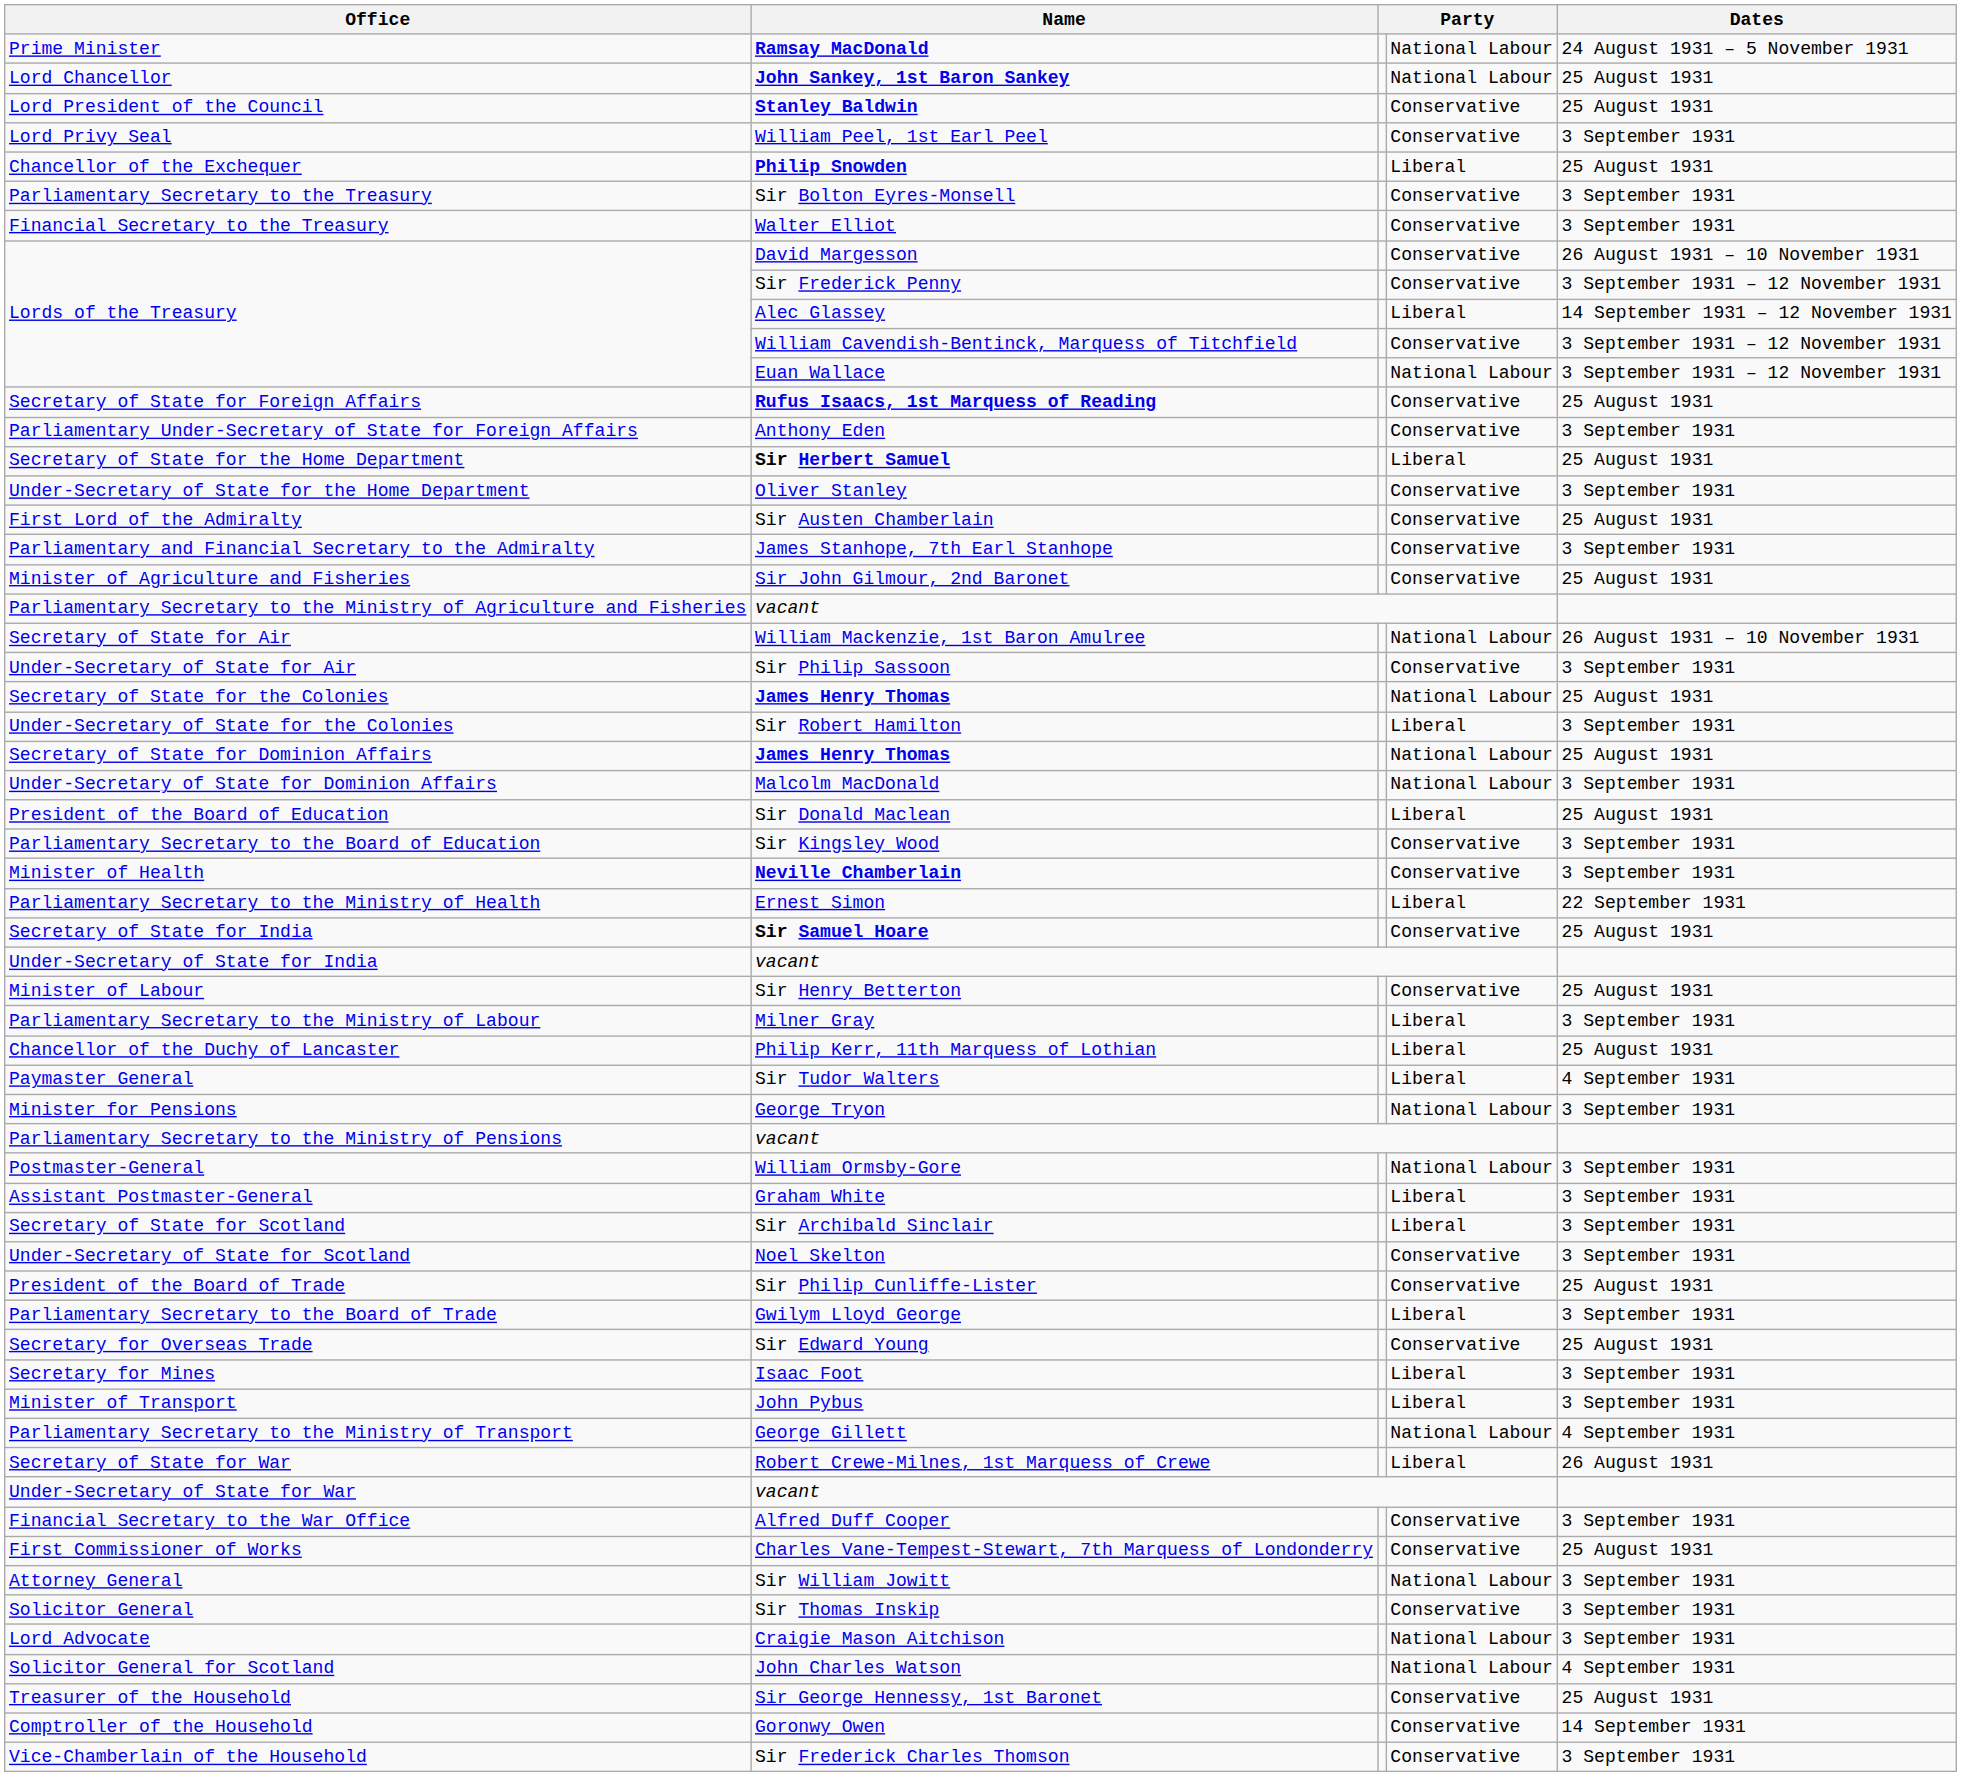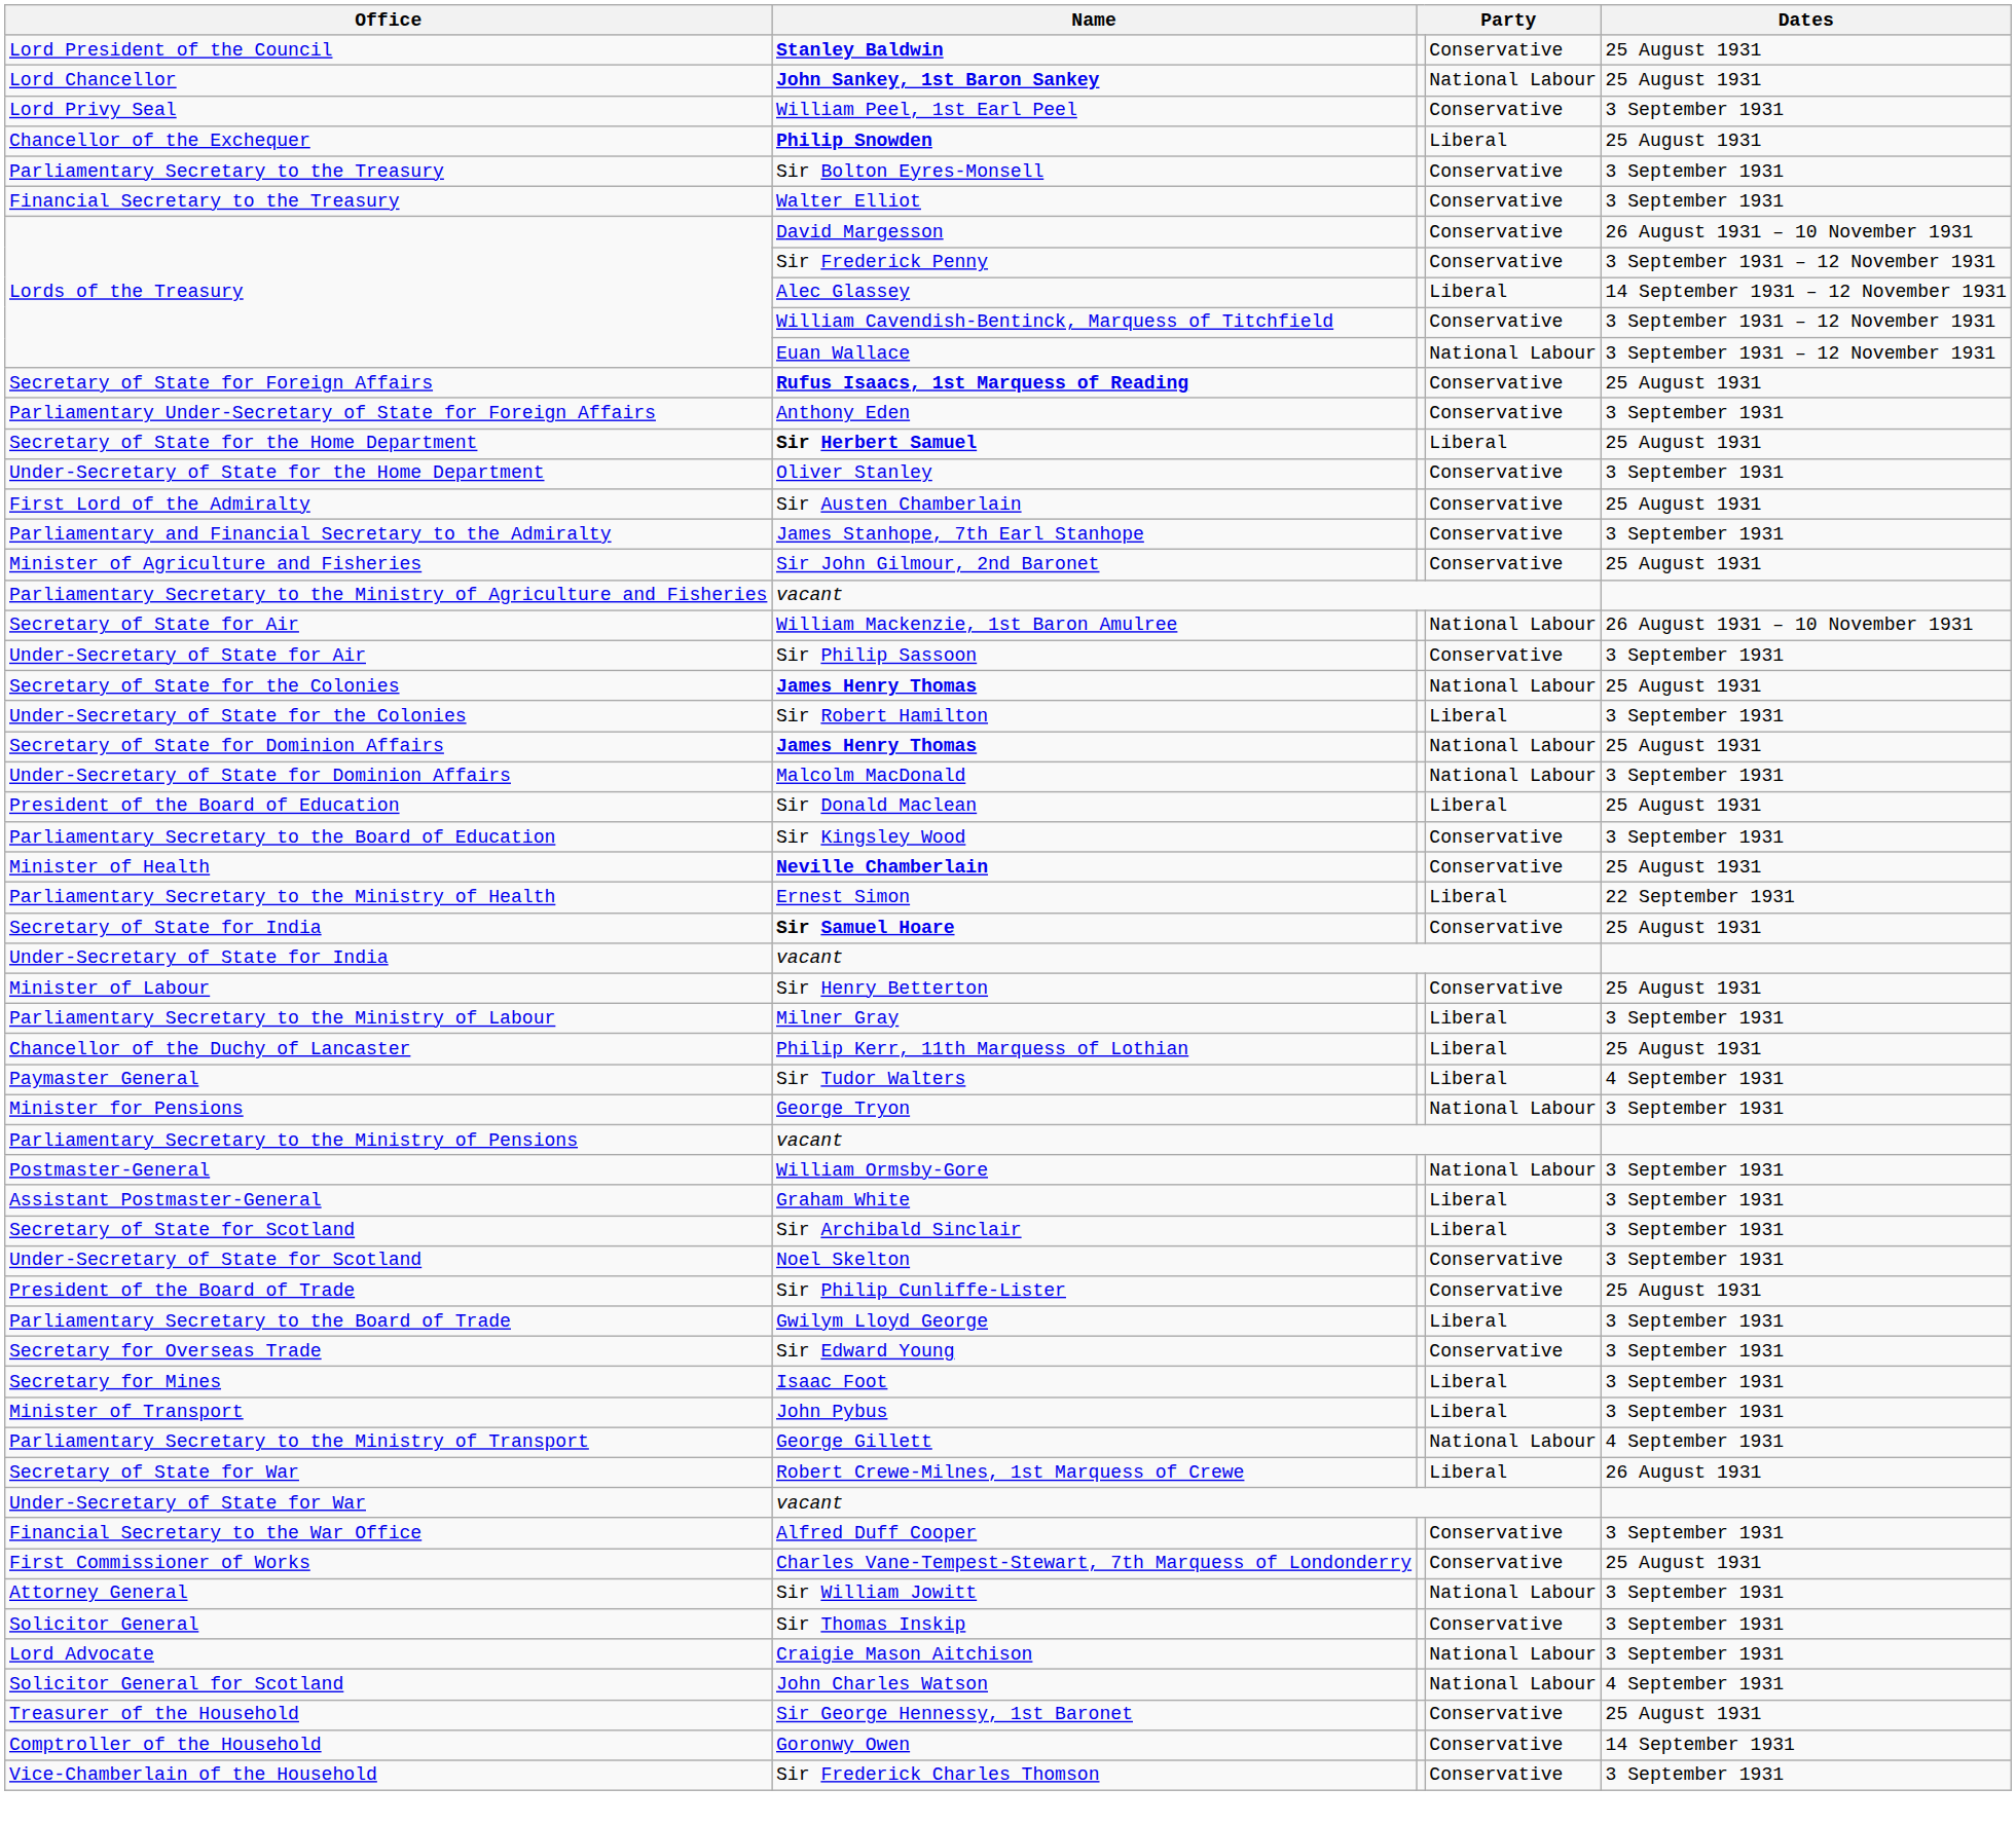- row: Prime Minister | Ramsay MacDonald | National Labour | 24 August 1931 – 5 November 1931
rows swapped: Lord Chancellor <-> Lord President of the Council
Minister of Health | Dates: 3 September 1931 -> 25 August 1931
Secretary for Overseas Trade | Dates: 25 August 1931 -> 3 September 1931
